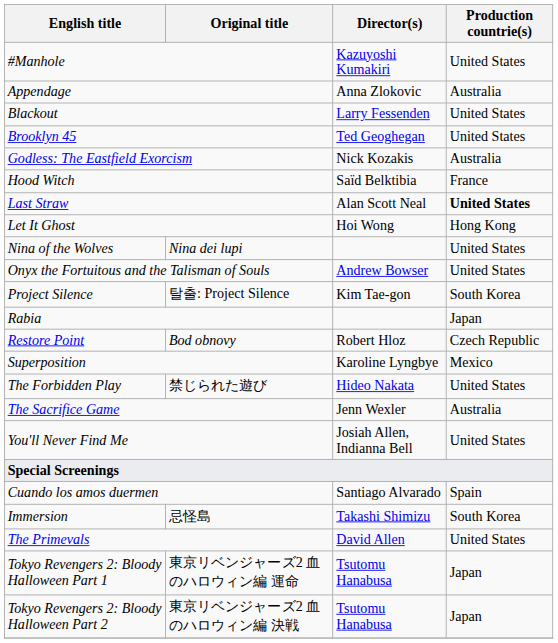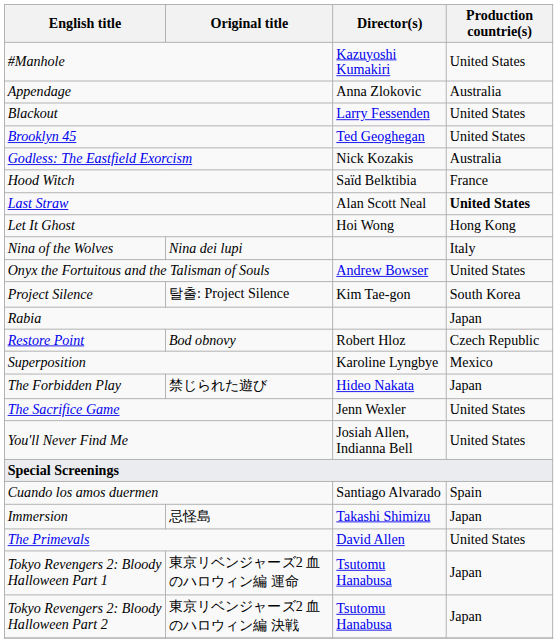Nina of the Wolves | Production countrie(s): United States -> Italy
The Forbidden Play | Production countrie(s): United States -> Japan
The Sacrifice Game | Production countrie(s): Australia -> United States
Immersion | Production countrie(s): South Korea -> Japan
